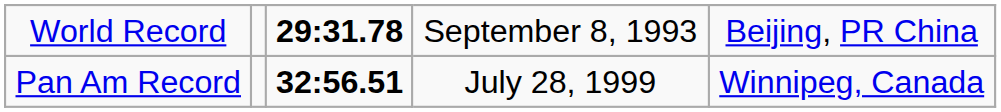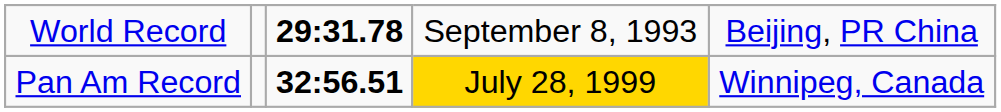Pan Am Record | column 4: no background -> gold background
